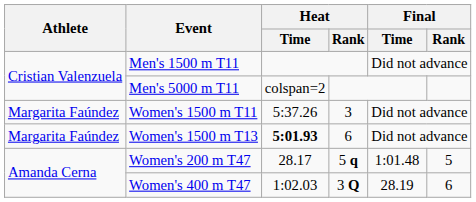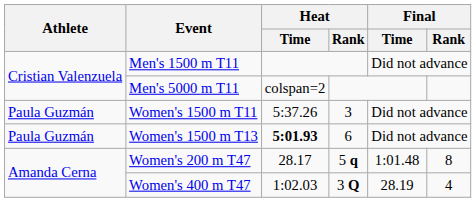Women's 1500 m T11 | Athlete: Margarita Faúndez -> Paula Guzmán
Women's 1500 m T13 | Athlete: Margarita Faúndez -> Paula Guzmán
Women's 200 m T47 | Final / Rank: 5 -> 8
Women's 400 m T47 | Final / Rank: 6 -> 4
